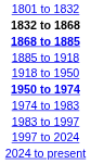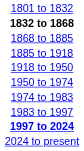row 3 | column 1: bold -> normal
row 6 | column 1: bold -> normal
row 9 | column 1: normal -> bold
